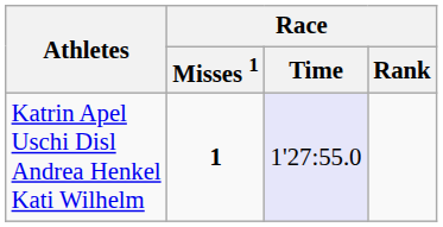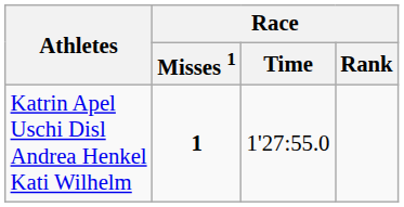Katrin Apel Uschi Disl Andrea Henkel Kati Wilhelm | Race / Time: lavender background -> no background
